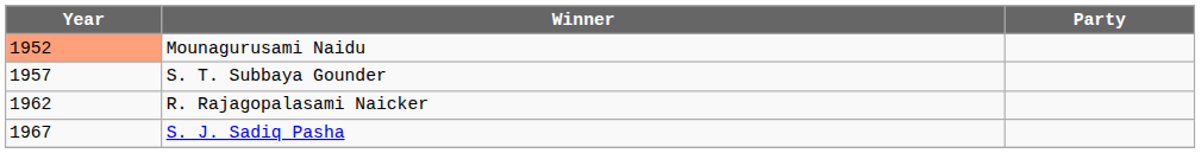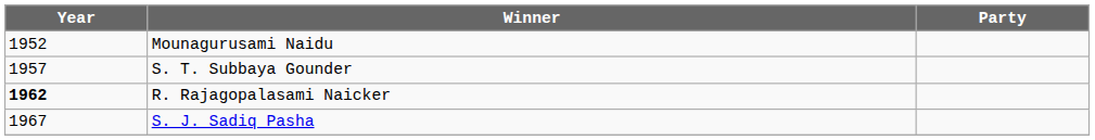Mounagurusami Naidu | Year: lightsalmon background -> no background
R. Rajagopalasami Naicker | Year: normal -> bold
